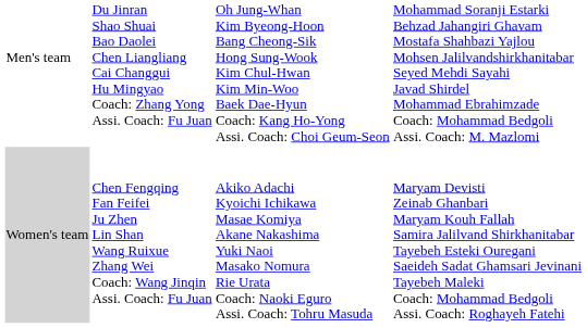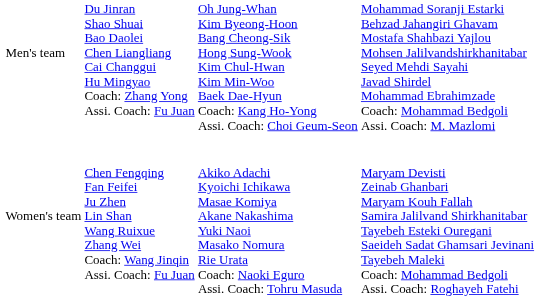Women's team | column 1: lightgrey background -> no background
